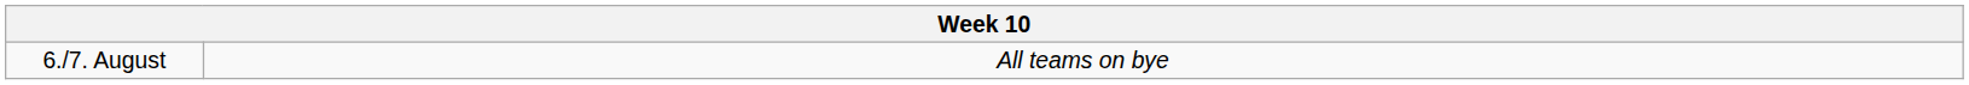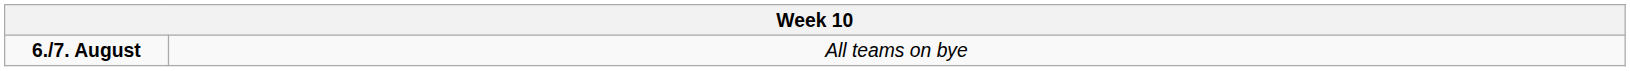row 2 | column 1: normal -> bold
